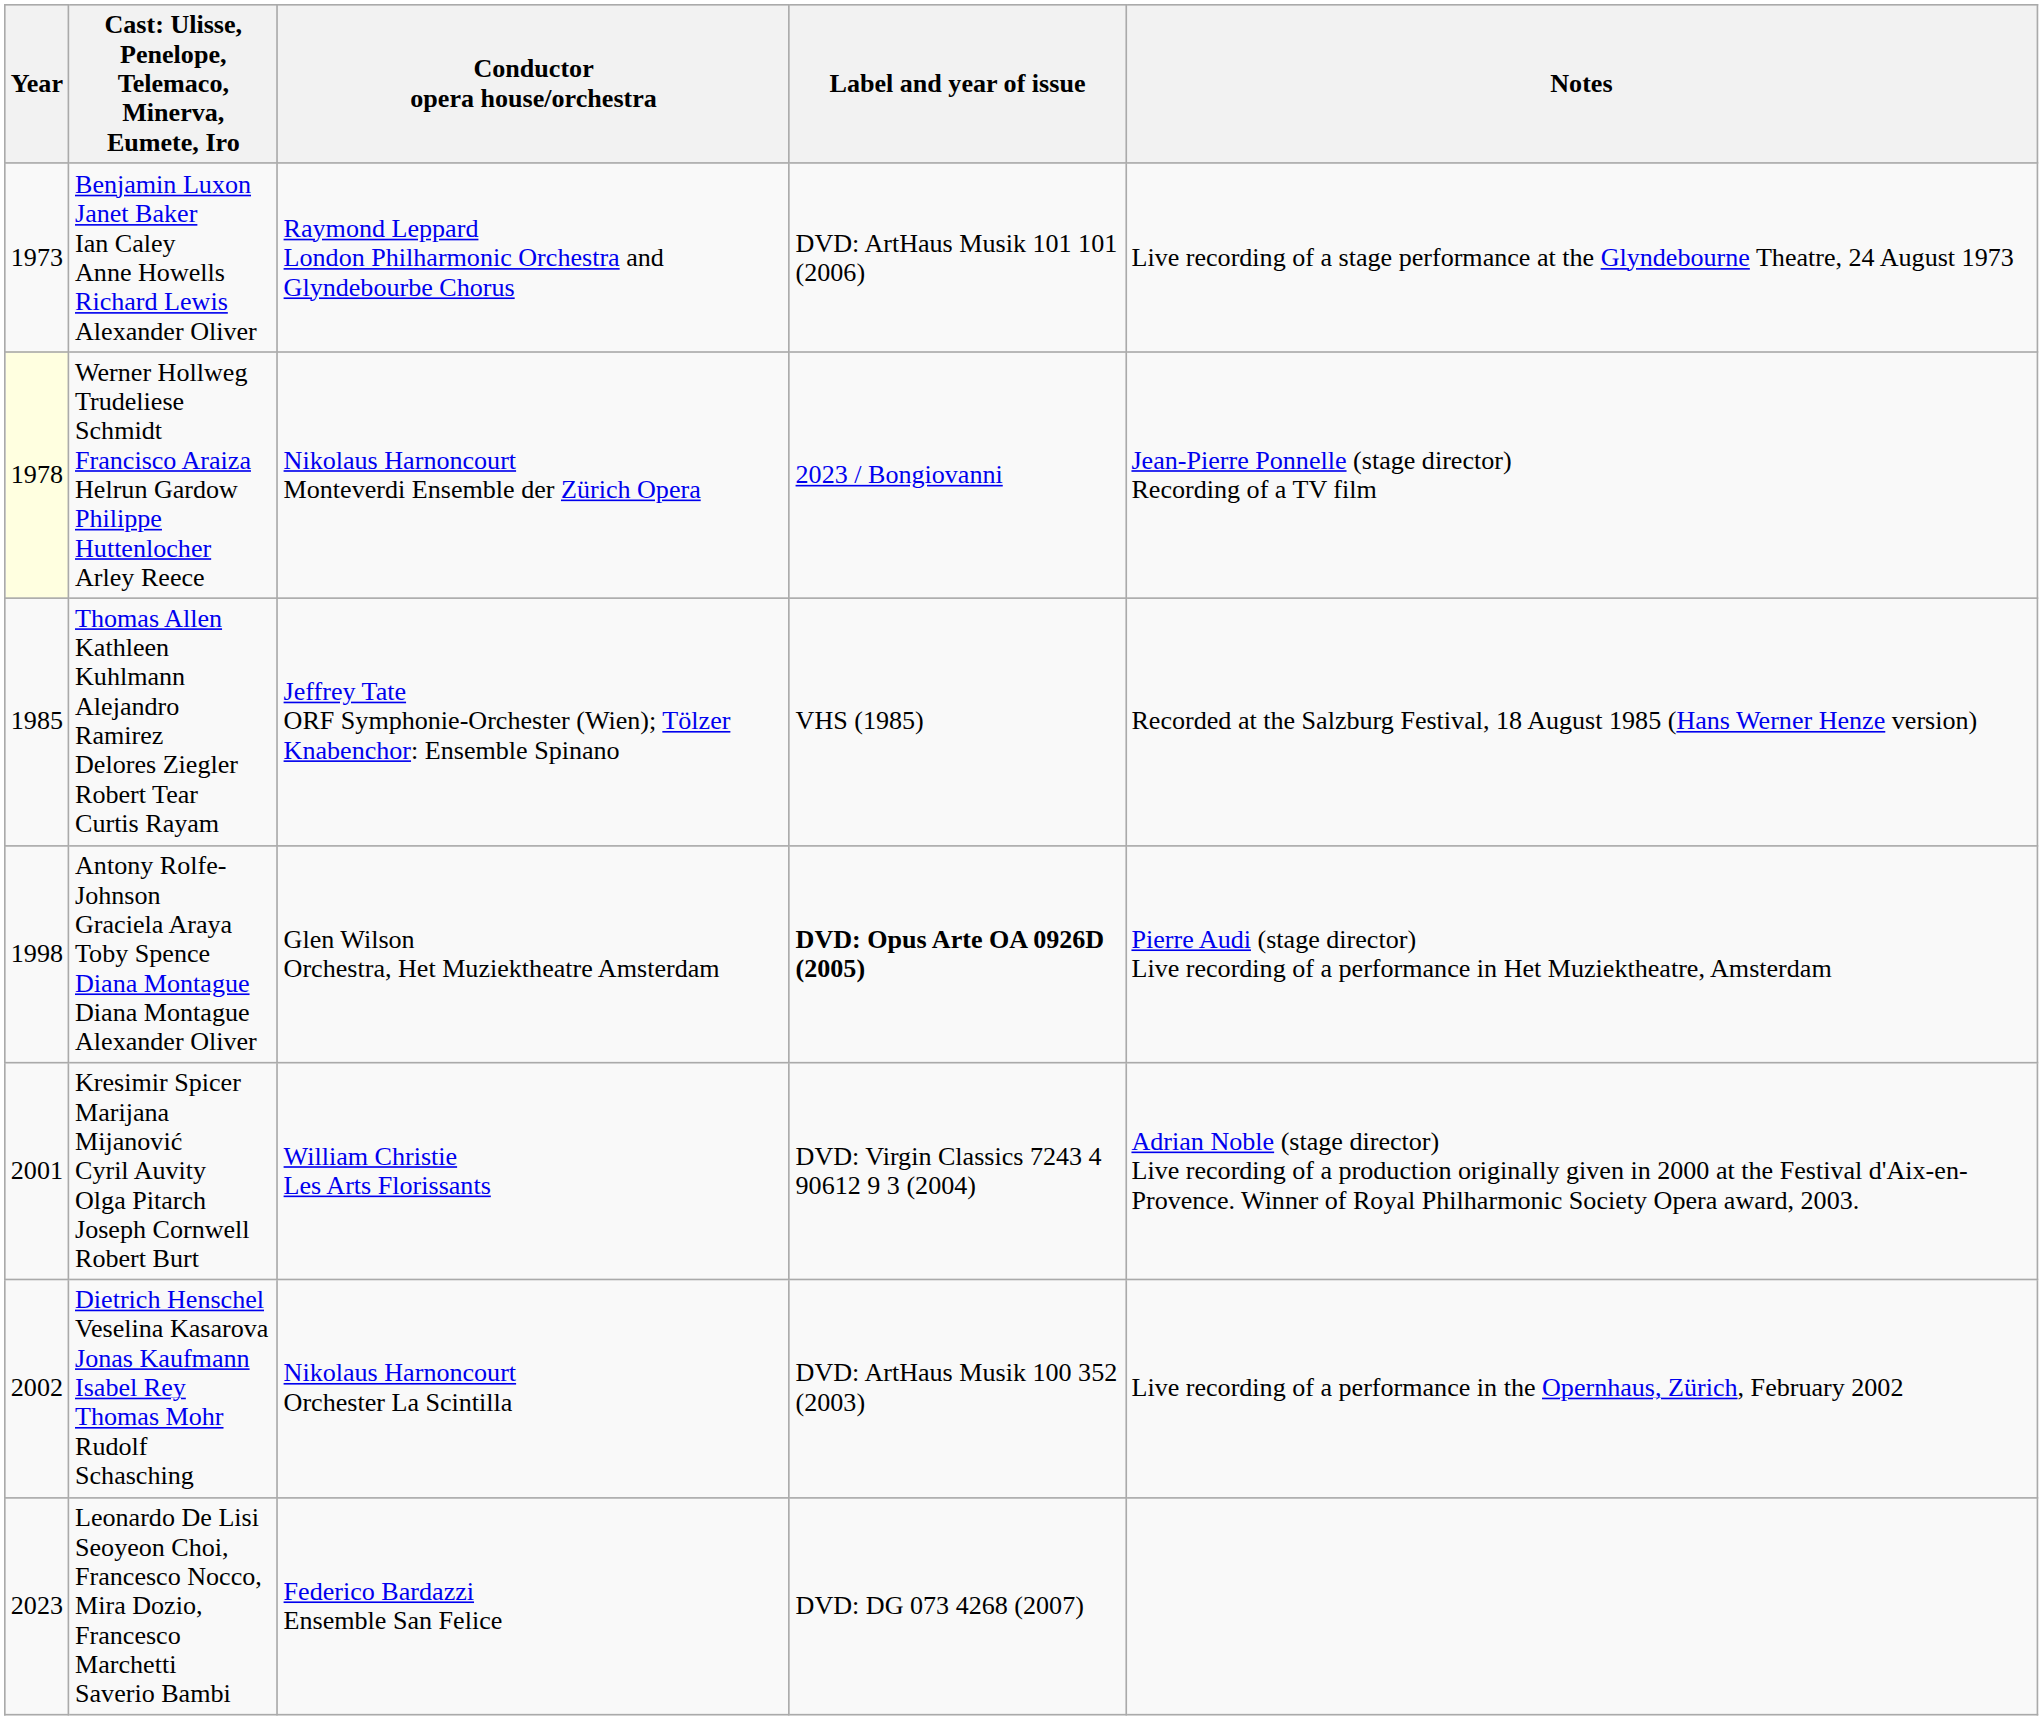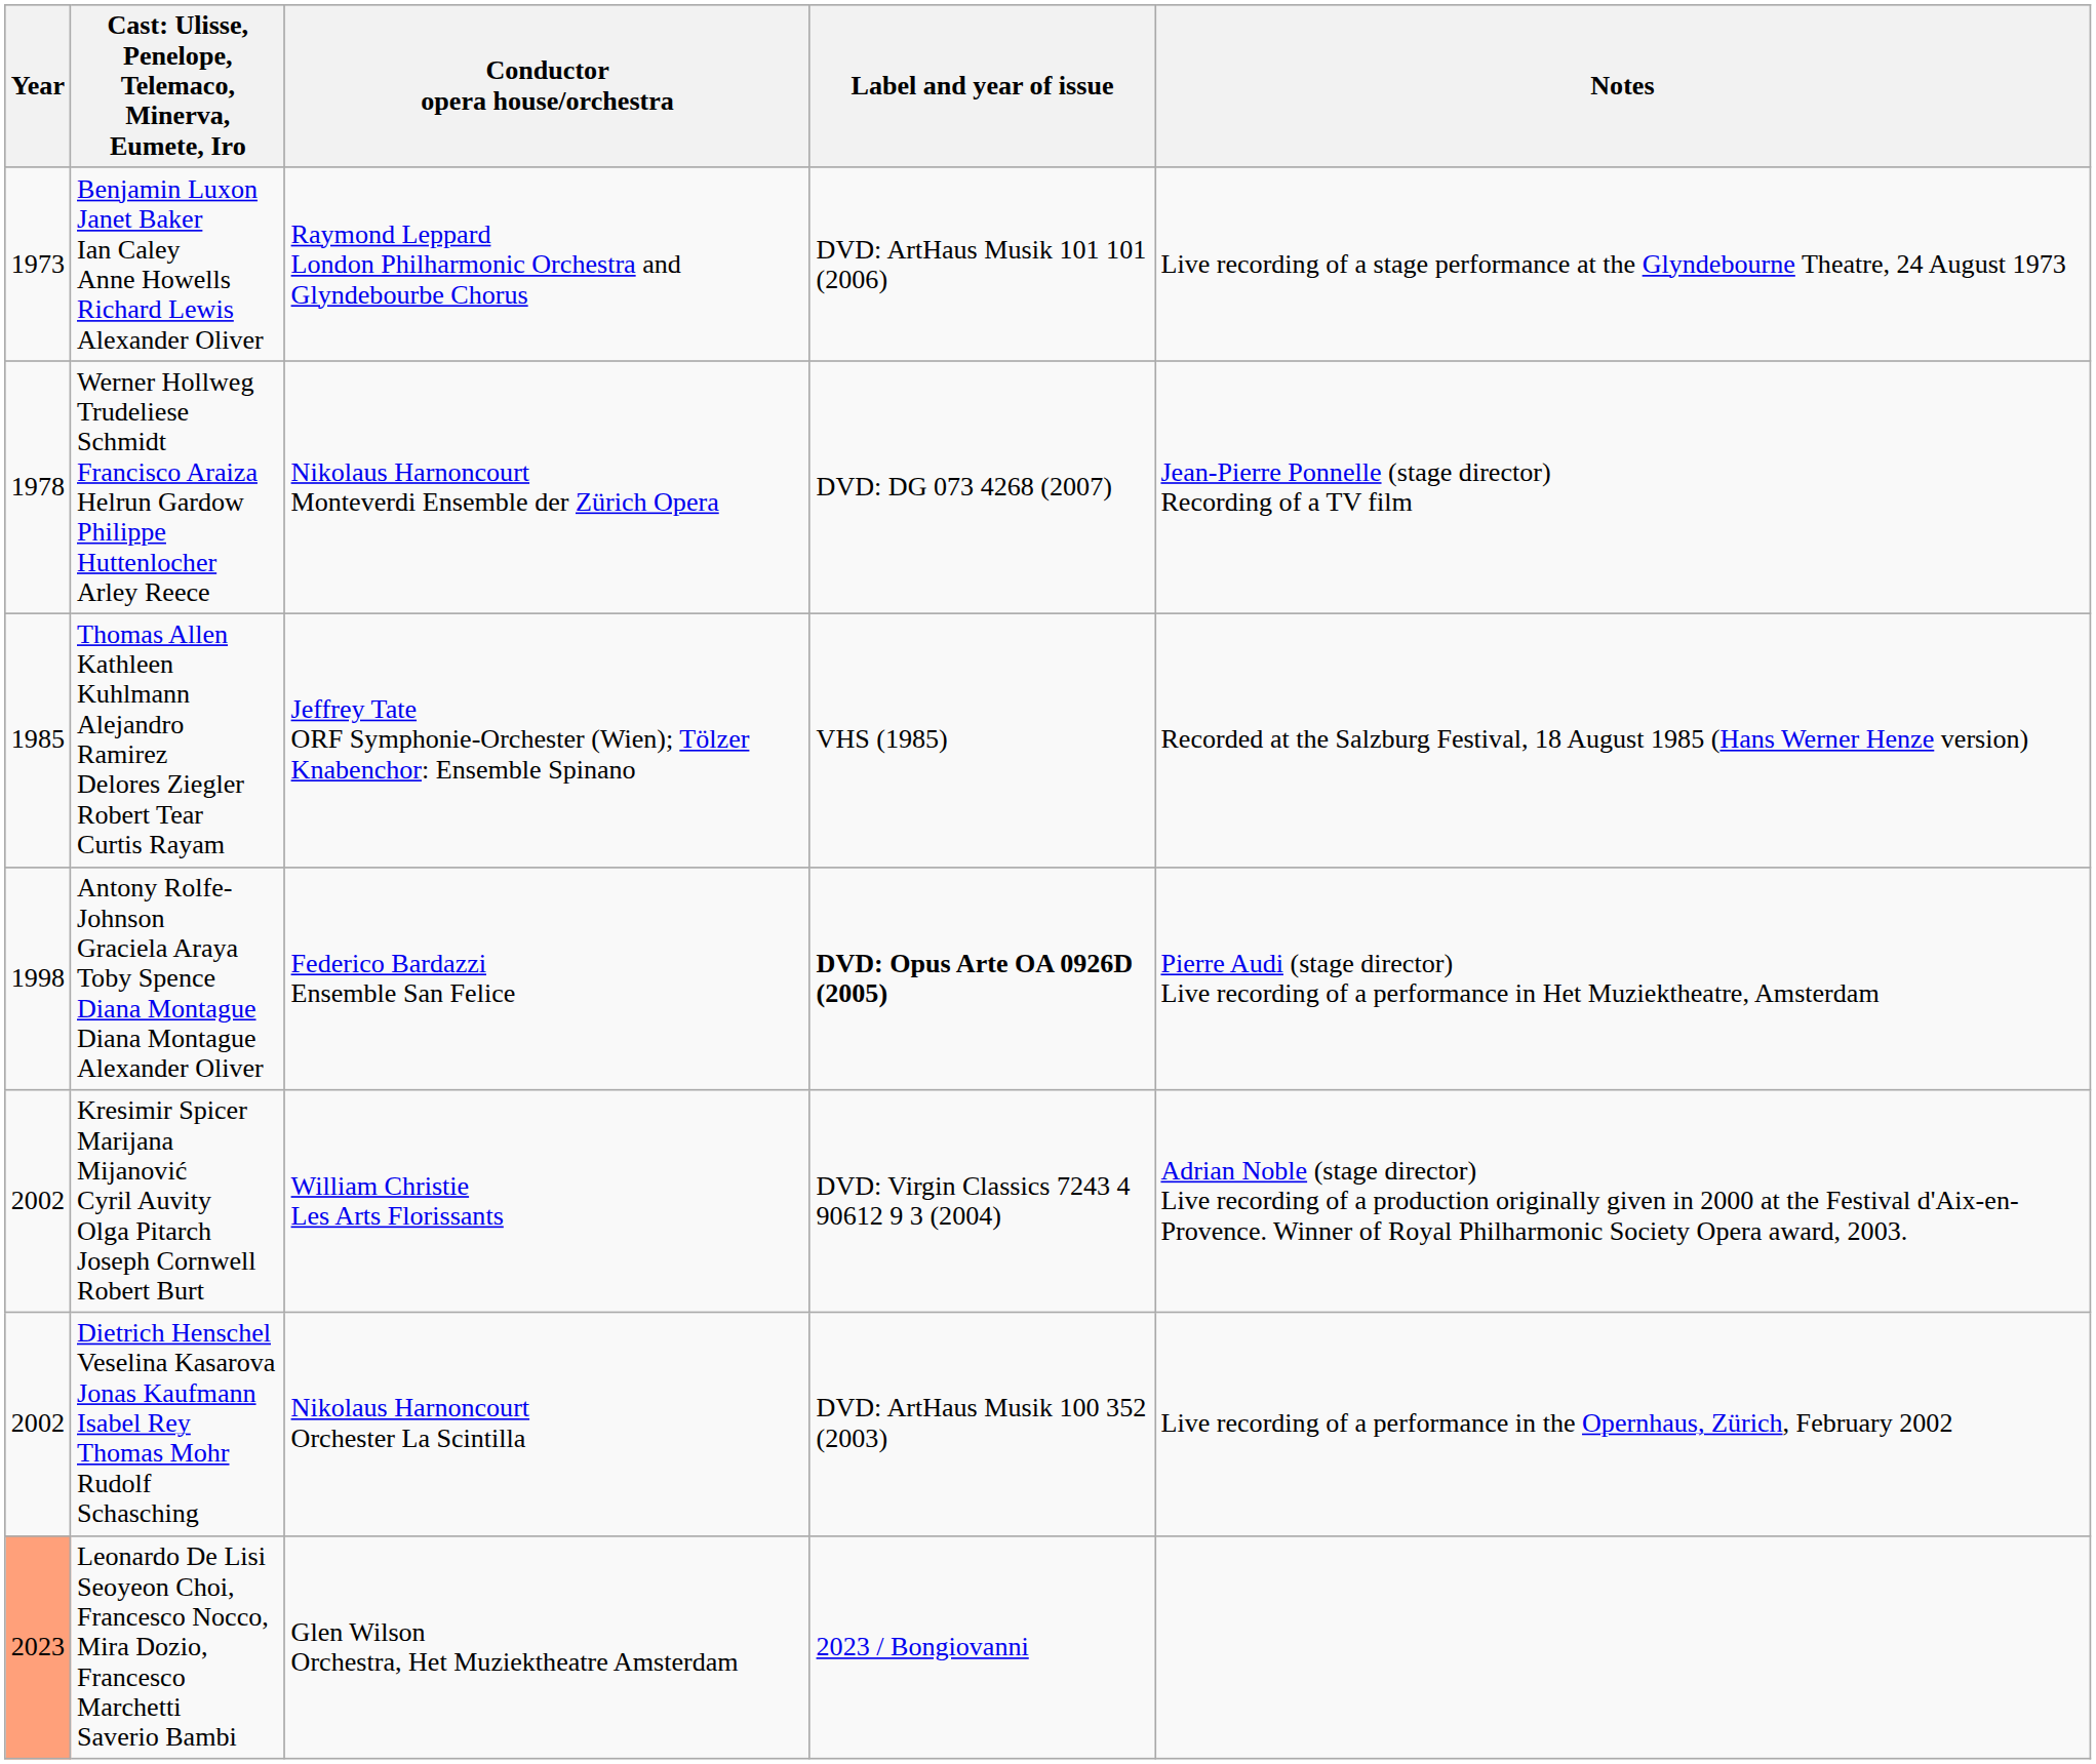row 3 | Year: lightyellow background -> no background
row 3 | Label and year of issue: 2023 / Bongiovanni -> DVD: DG 073 4268 (2007)
row 5 | Conductor opera house/orchestra: Glen Wilson Orchestra, Het Muziektheatre Amsterdam -> Federico Bardazzi Ensemble San Felice
row 6 | Year: 2001 -> 2002
row 8 | Year: no background -> lightsalmon background
row 8 | Conductor opera house/orchestra: Federico Bardazzi Ensemble San Felice -> Glen Wilson Orchestra, Het Muziektheatre Amsterdam
row 8 | Label and year of issue: DVD: DG 073 4268 (2007) -> 2023 / Bongiovanni
